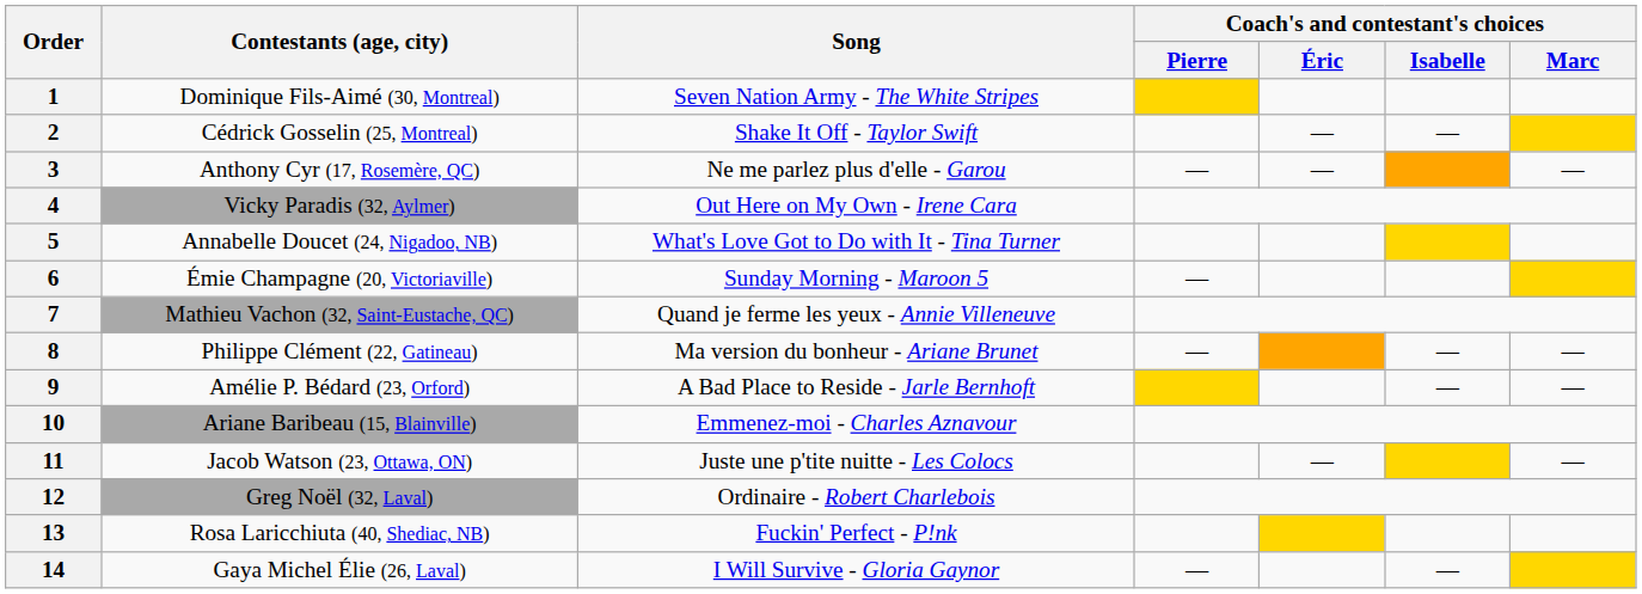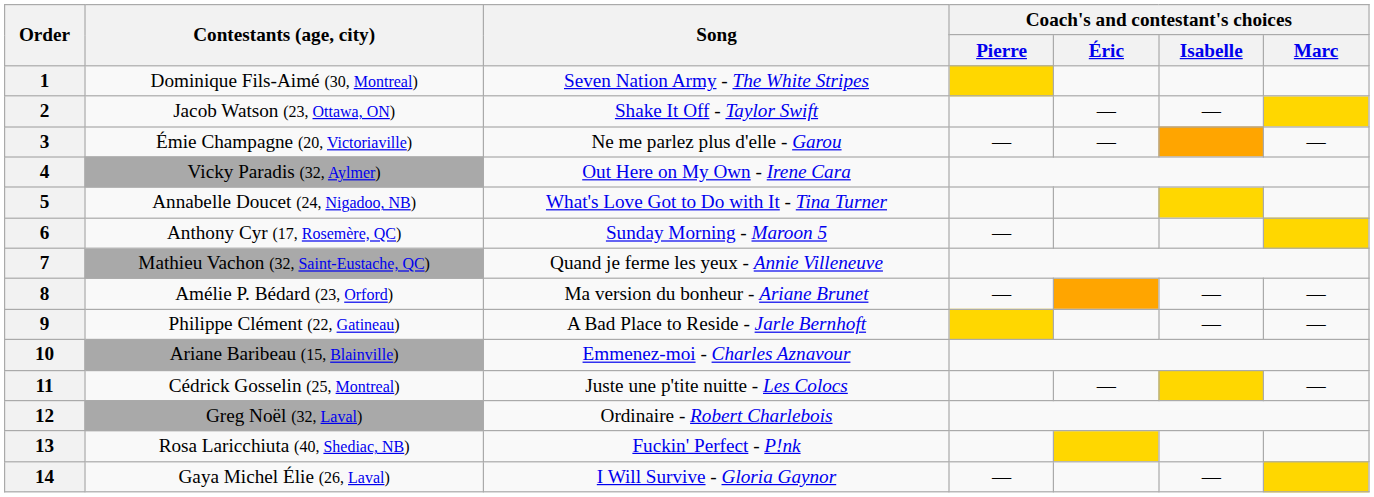2 | Contestants (age, city): Cédrick Gosselin (25, Montreal) -> Jacob Watson (23, Ottawa, ON)
3 | Contestants (age, city): Anthony Cyr (17, Rosemère, QC) -> Émie Champagne (20, Victoriaville)
6 | Contestants (age, city): Émie Champagne (20, Victoriaville) -> Anthony Cyr (17, Rosemère, QC)
8 | Contestants (age, city): Philippe Clément (22, Gatineau) -> Amélie P. Bédard (23, Orford)
9 | Contestants (age, city): Amélie P. Bédard (23, Orford) -> Philippe Clément (22, Gatineau)
11 | Contestants (age, city): Jacob Watson (23, Ottawa, ON) -> Cédrick Gosselin (25, Montreal)
